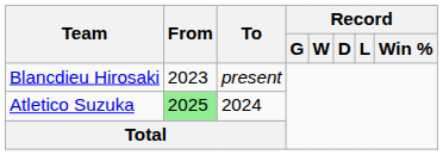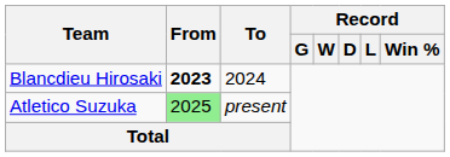Blancdieu Hirosaki | From: normal -> bold
Blancdieu Hirosaki | To: present -> 2024
Atletico Suzuka | To: 2024 -> present
